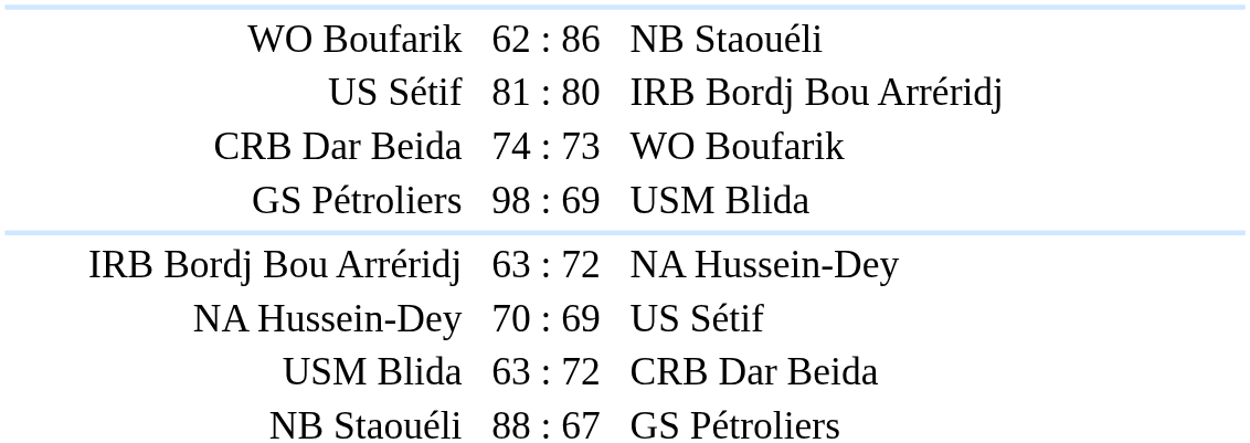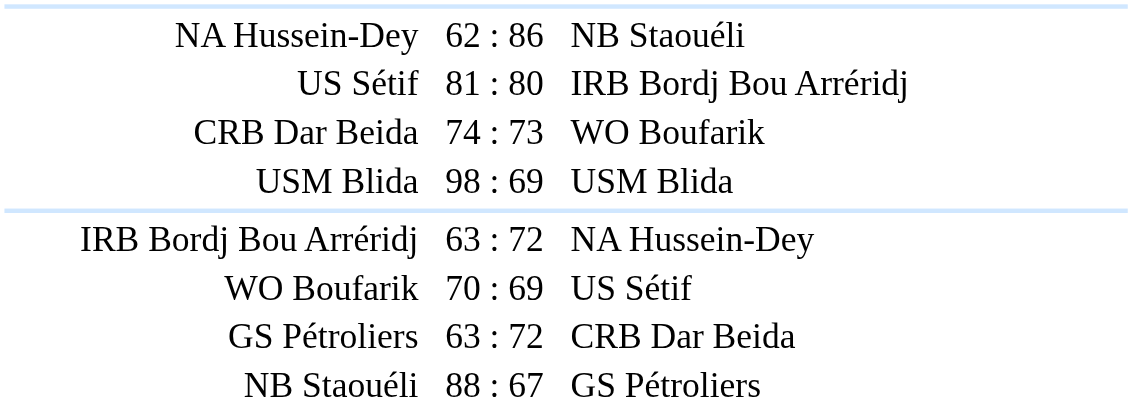row 1 | column 1: WO Boufarik -> NA Hussein-Dey
row 4 | column 1: GS Pétroliers -> USM Blida
row 6 | column 1: NA Hussein-Dey -> WO Boufarik
row 7 | column 1: USM Blida -> GS Pétroliers
